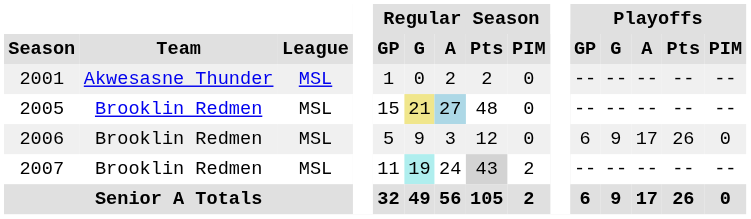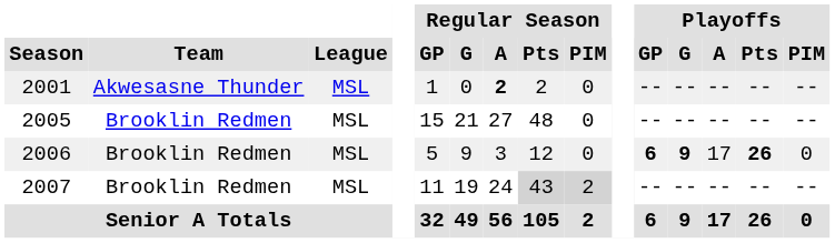2001 | Regular Season / A: normal -> bold
2005 | Regular Season / G: khaki background -> no background
2005 | Regular Season / A: lightblue background -> no background
2006 | Playoffs / GP: normal -> bold
2006 | Playoffs / G: normal -> bold
2006 | Playoffs / Pts: normal -> bold
2007 | Regular Season / G: paleturquoise background -> no background
2007 | Regular Season / PIM: no background -> lightgrey background
